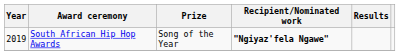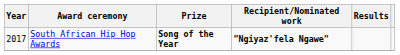South African Hip Hop Awards | Year: 2019 -> 2017
South African Hip Hop Awards | Prize: normal -> bold
